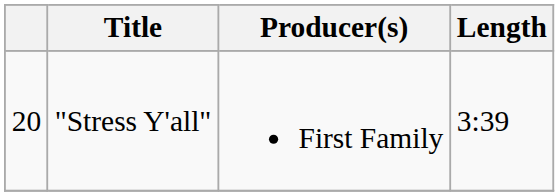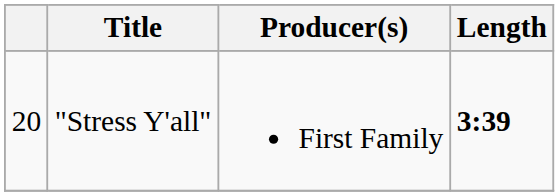row 2 | Length: normal -> bold
